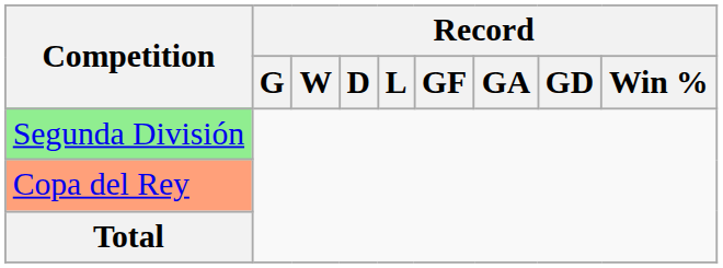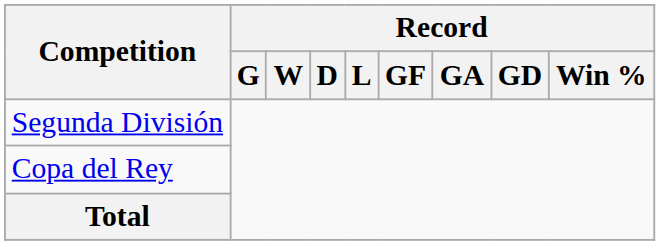Segunda División | Competition: lightgreen background -> no background
Copa del Rey | Competition: lightsalmon background -> no background
